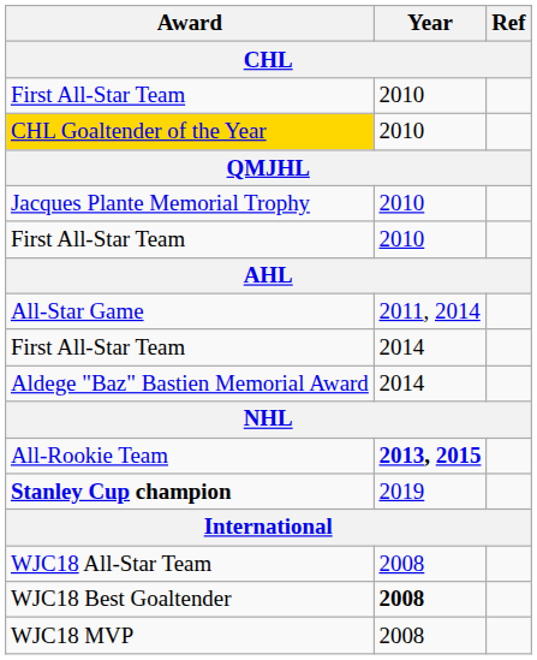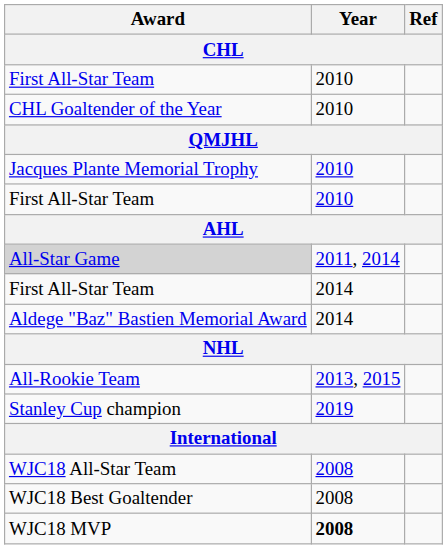CHL Goaltender of the Year | Award: gold background -> no background
All-Star Game | Award: no background -> lightgrey background
All-Rookie Team | Year: bold -> normal
Stanley Cup champion | Award: bold -> normal
WJC18 Best Goaltender | Year: bold -> normal
WJC18 MVP | Year: normal -> bold
